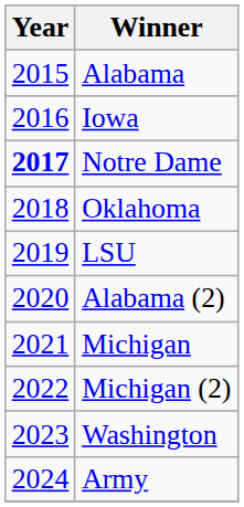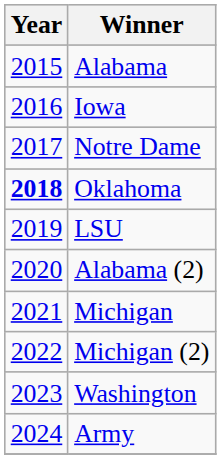Notre Dame | Year: bold -> normal
Oklahoma | Year: normal -> bold
